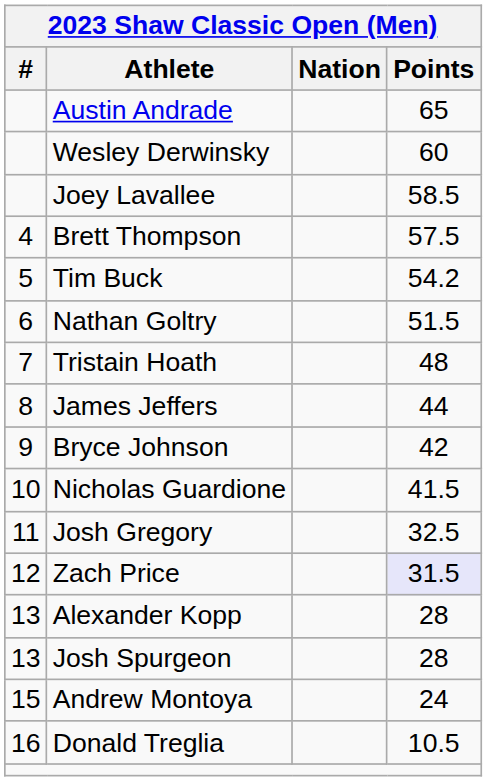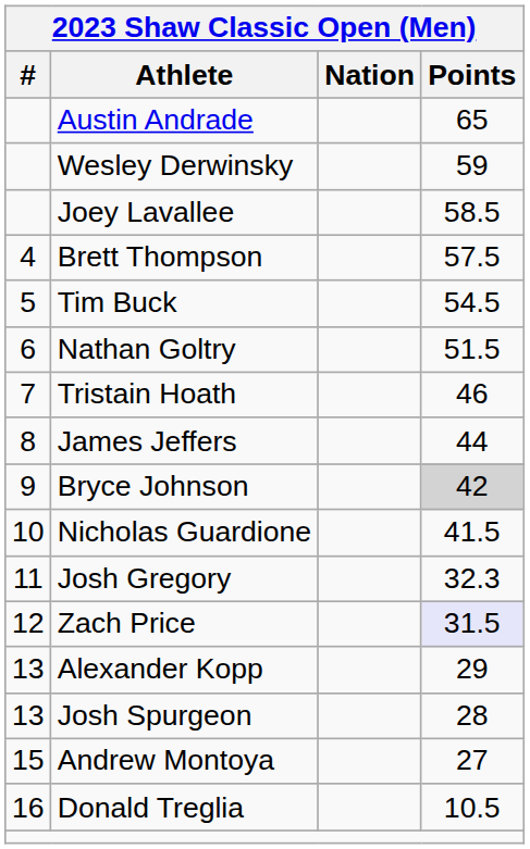Wesley Derwinsky | Points: 60 -> 59
Tim Buck | Points: 54.2 -> 54.5
Tristain Hoath | Points: 48 -> 46
Bryce Johnson | Points: no background -> lightgrey background
Josh Gregory | Points: 32.5 -> 32.3
Alexander Kopp | Points: 28 -> 29
Andrew Montoya | Points: 24 -> 27
